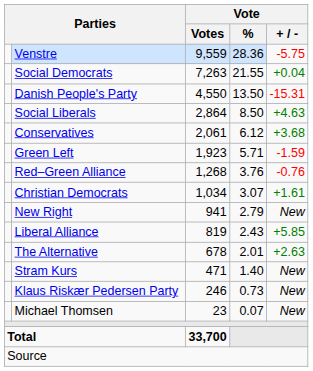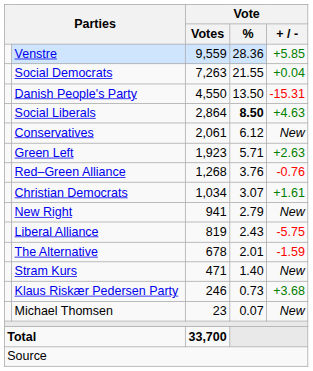Venstre | Vote / + / -: -5.75 -> +5.85
Social Liberals | Vote / %: normal -> bold
Conservatives | Vote / + / -: +3.68 -> New
Green Left | Vote / + / -: -1.59 -> +2.63
Liberal Alliance | Vote / + / -: +5.85 -> -5.75
The Alternative | Vote / + / -: +2.63 -> -1.59
Klaus Riskær Pedersen Party | Vote / + / -: New -> +3.68
